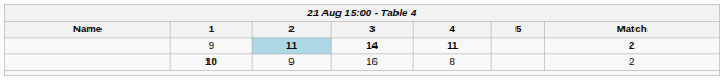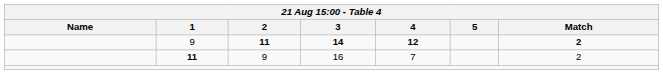row 3 | 2: lightblue background -> no background
row 3 | 4: 11 -> 12
row 4 | 1: 10 -> 11
row 4 | 4: 8 -> 7
